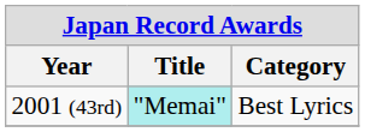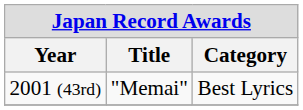2001 (43rd) | Title: paleturquoise background -> no background
